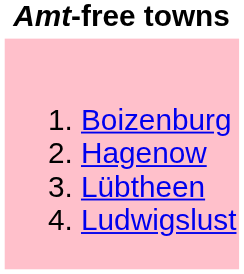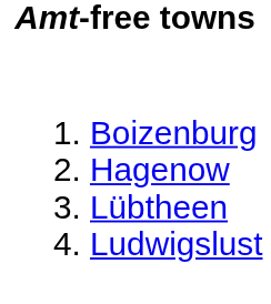row 2 | column 1: pink background -> no background
